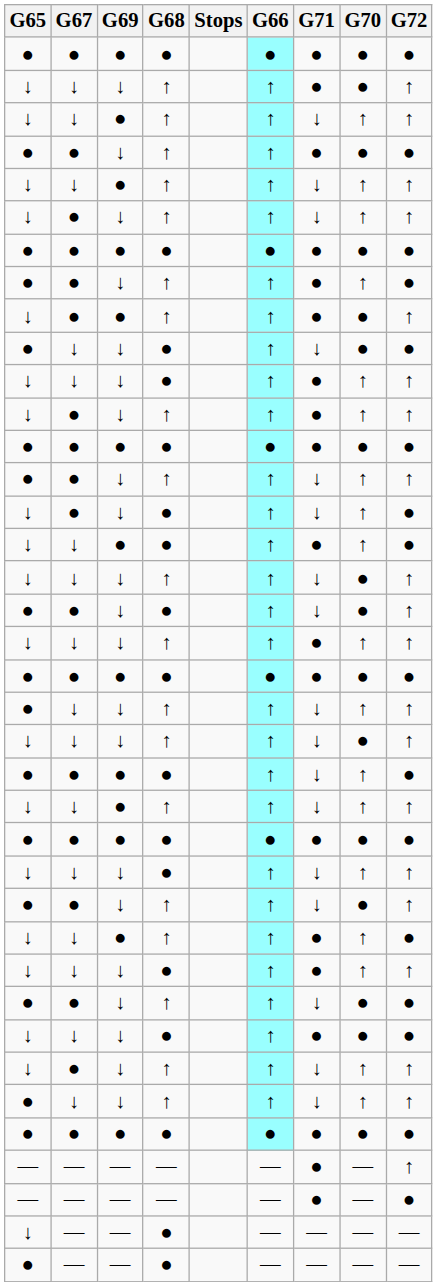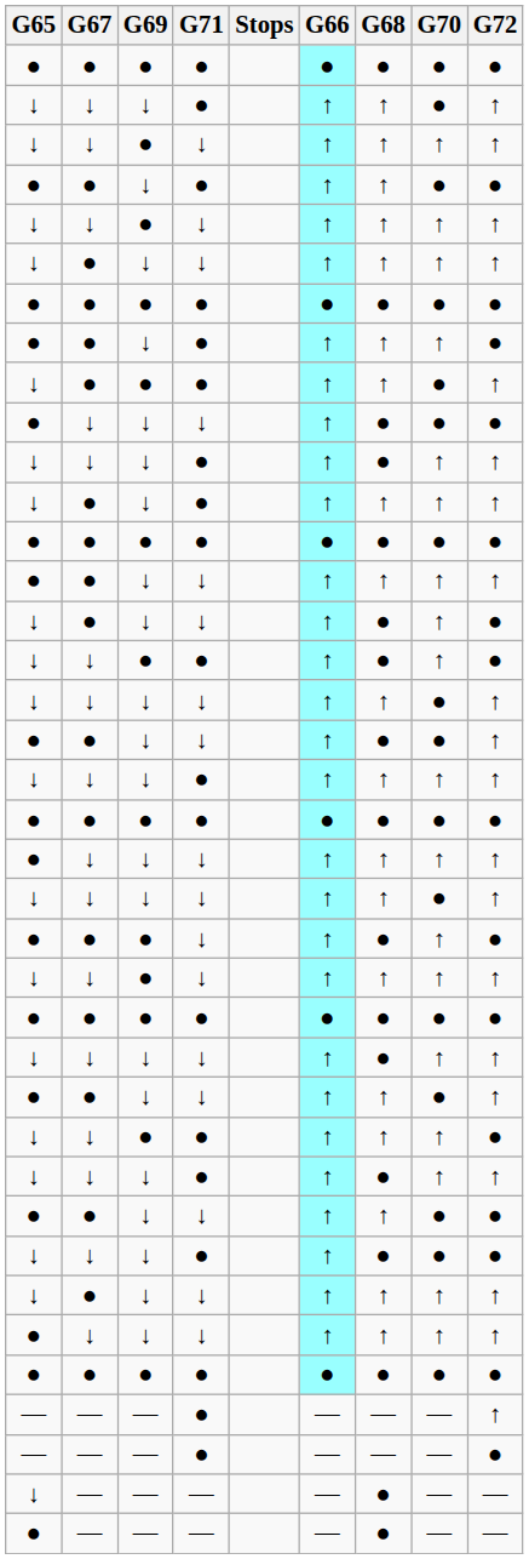columns swapped: G71 <-> G68
